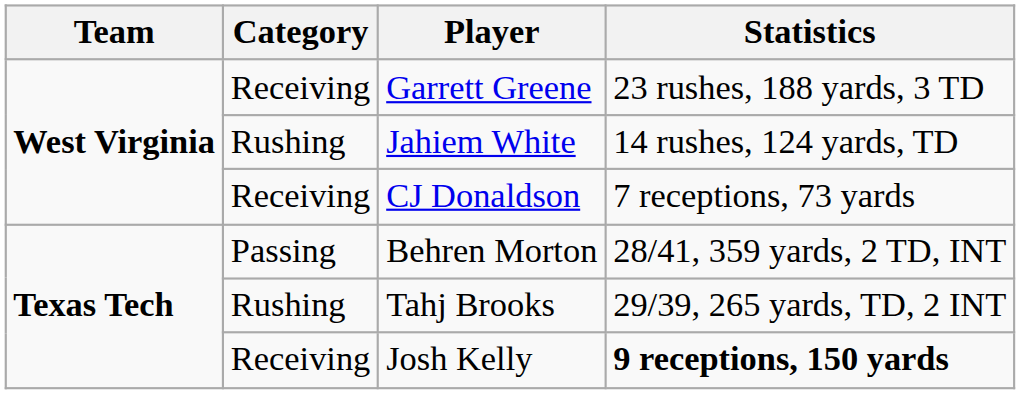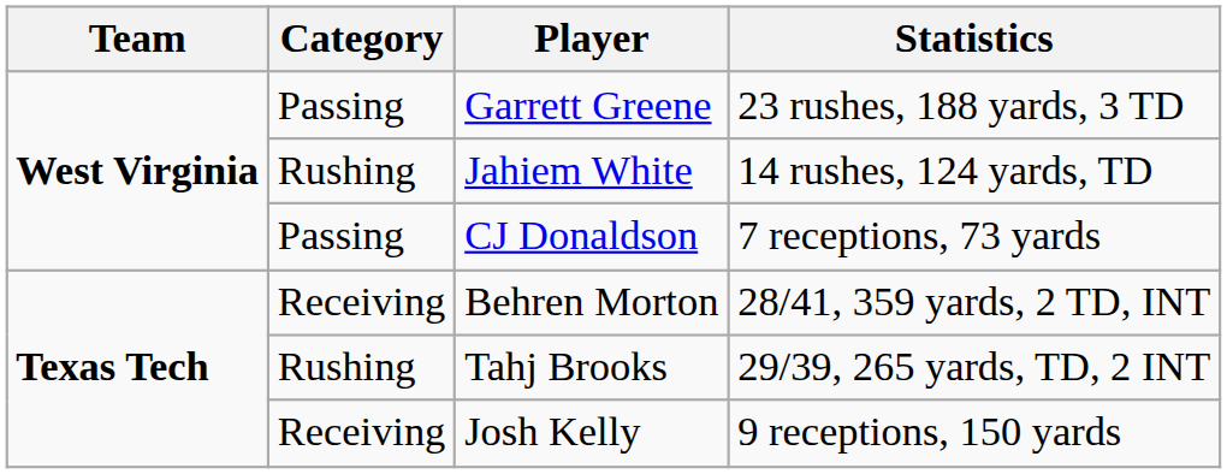Garrett Greene | Category: Receiving -> Passing
CJ Donaldson | Category: Receiving -> Passing
Behren Morton | Category: Passing -> Receiving
Josh Kelly | Statistics: bold -> normal
